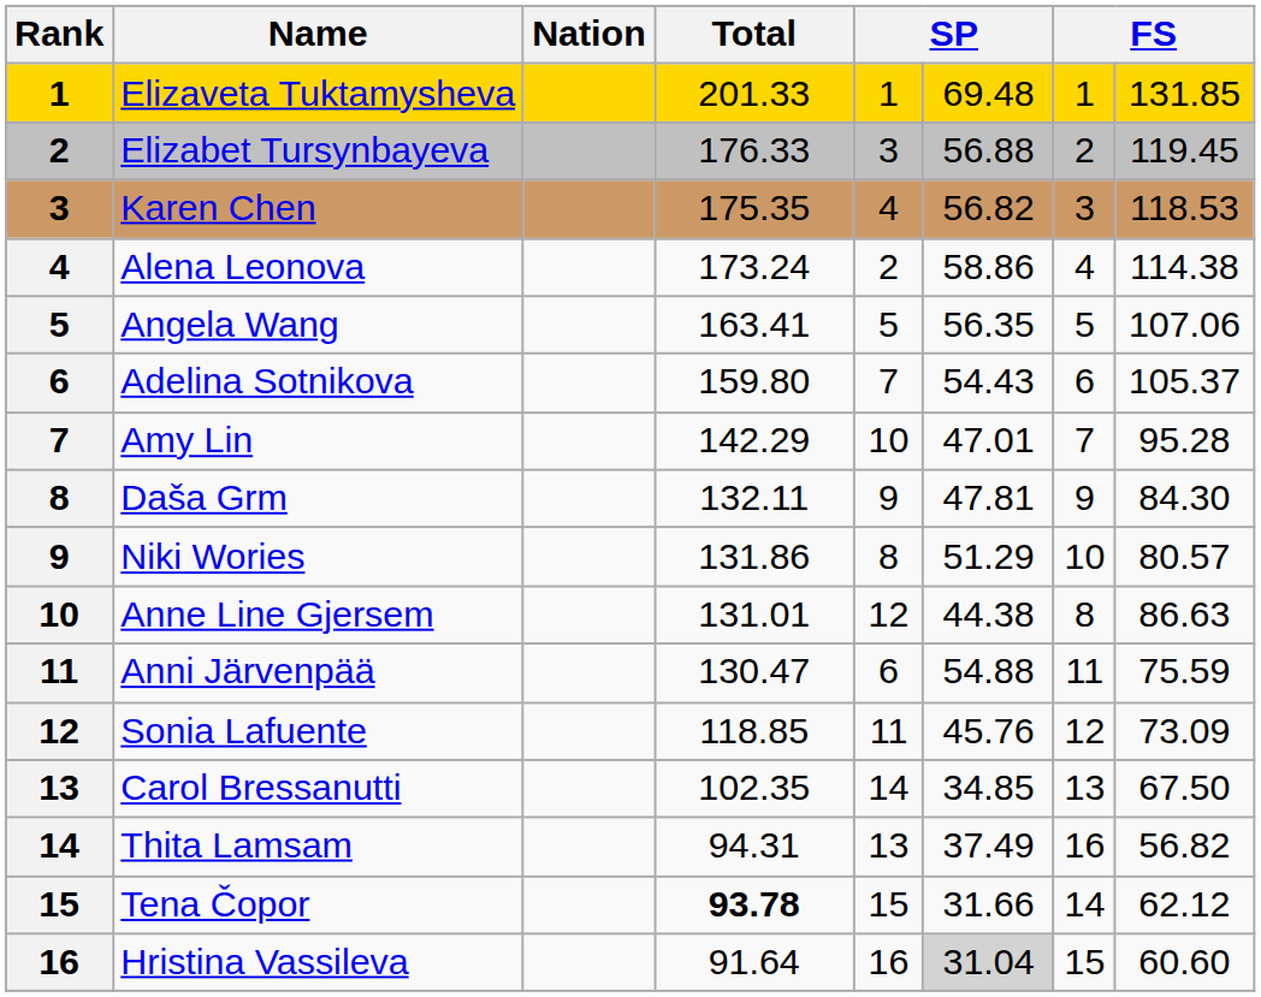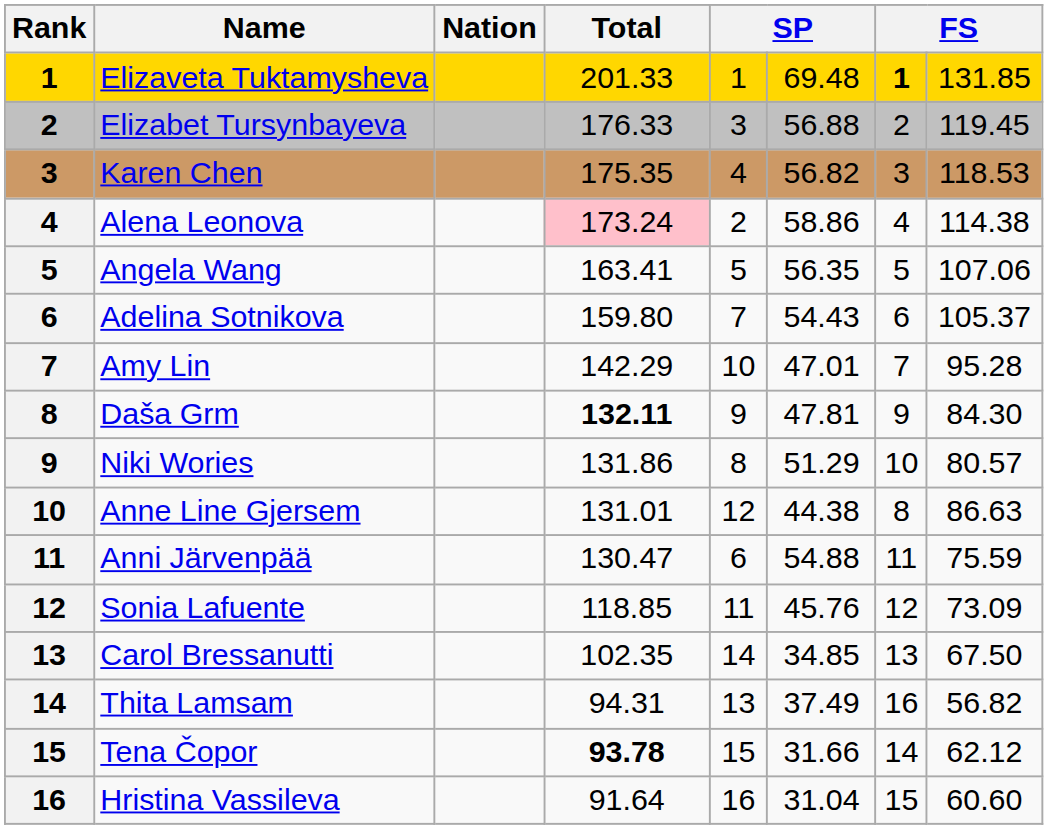Elizaveta Tuktamysheva | column 7: normal -> bold
Alena Leonova | Total: no background -> pink background
Daša Grm | Total: normal -> bold
Hristina Vassileva | column 6: lightgrey background -> no background
